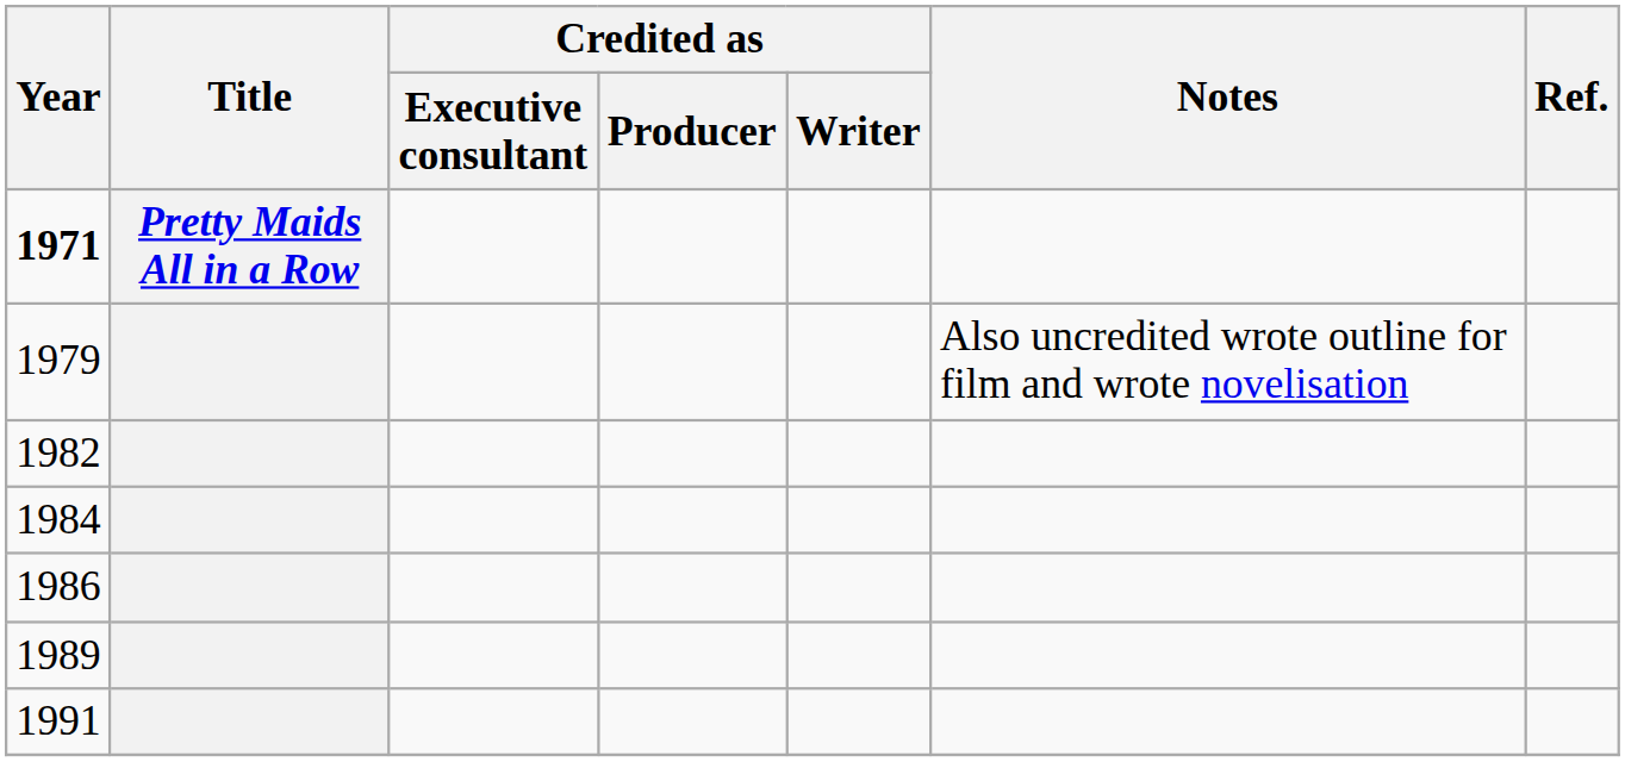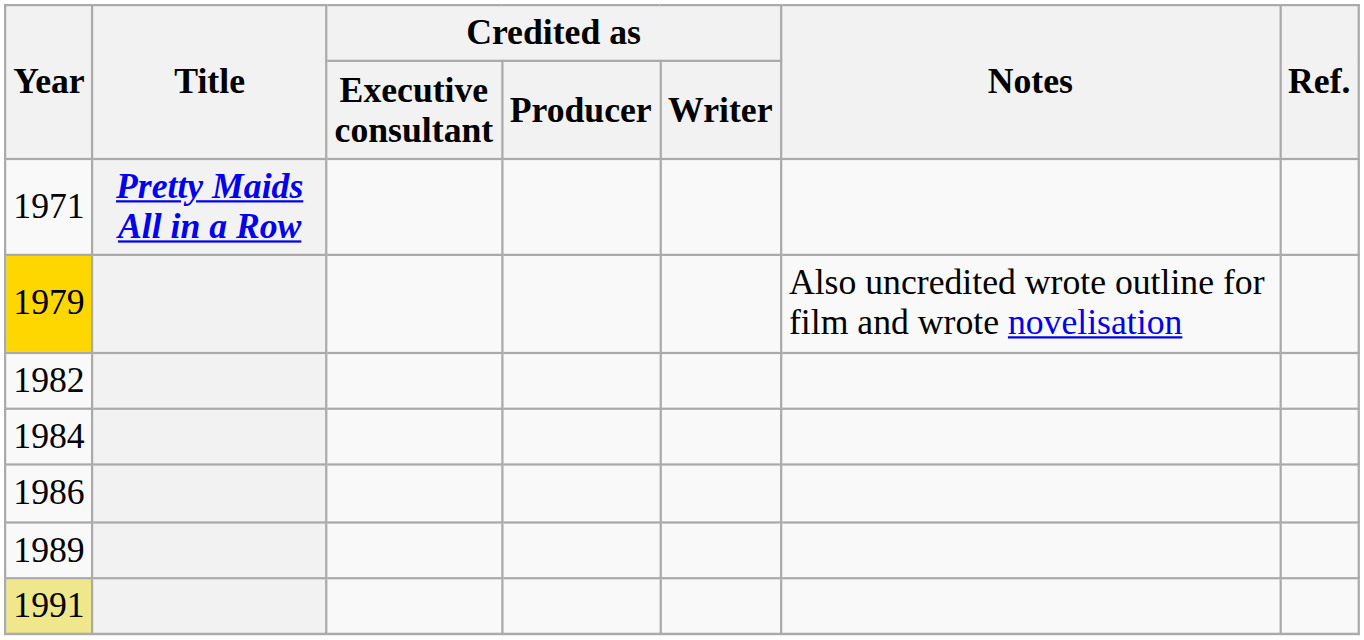1971 | Year: bold -> normal
1979 | Year: no background -> gold background
1991 | Year: no background -> khaki background
